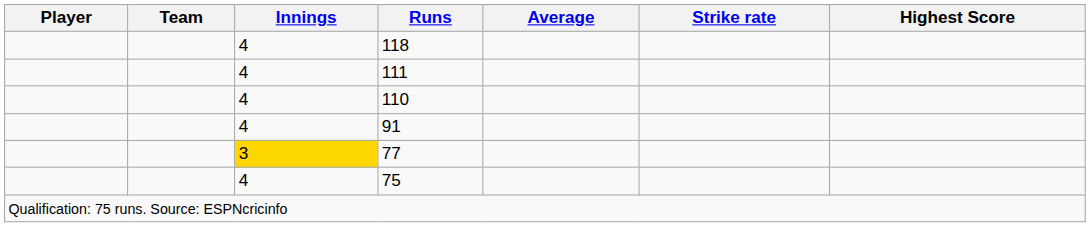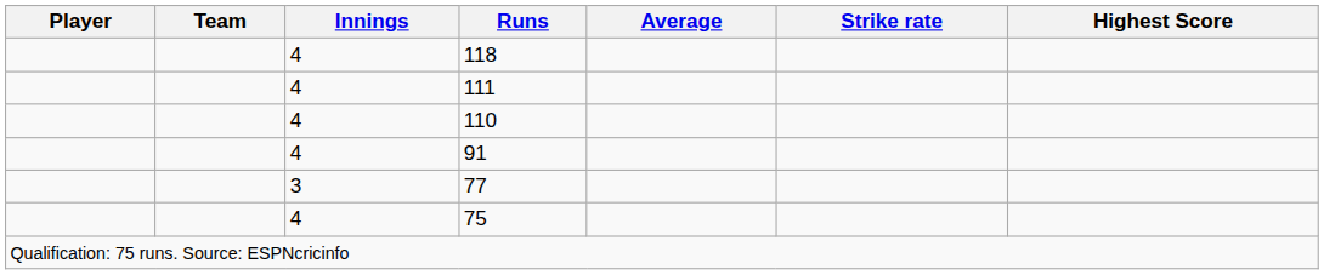77 | Innings: gold background -> no background
